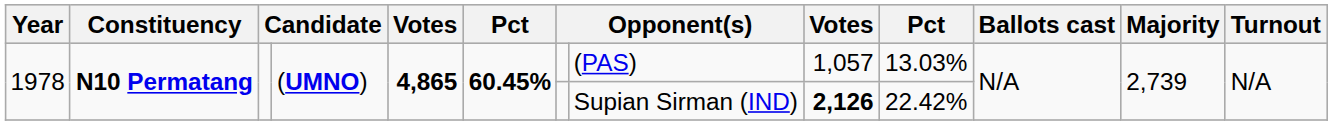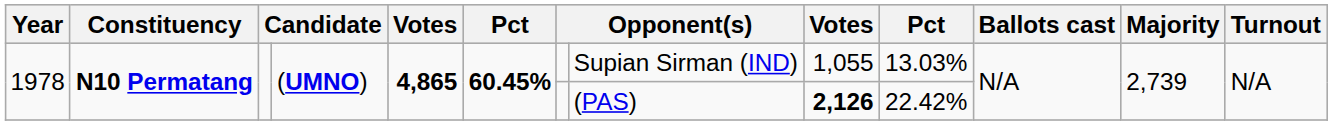row 2 | column 8: (PAS) -> Supian Sirman (IND)
row 2 | column 9: 1,057 -> 1,055
row 3 | column 8: Supian Sirman (IND) -> (PAS)
